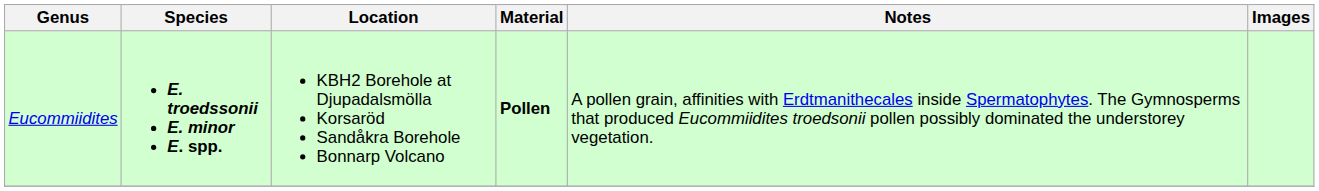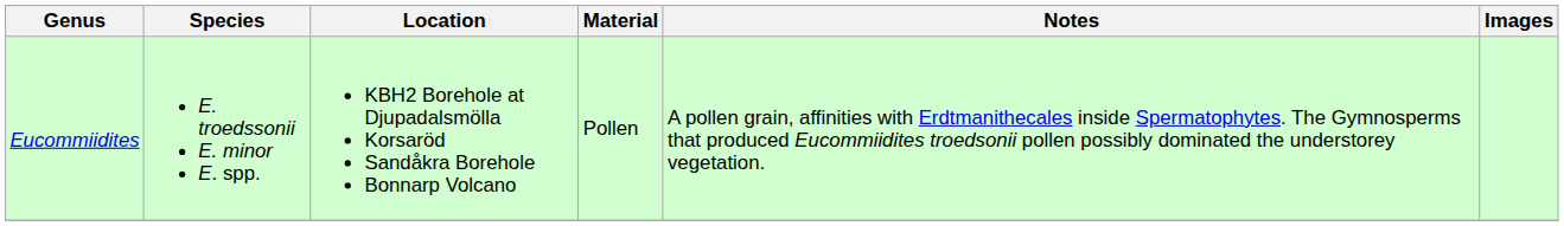Eucommiidites | Species: bold -> normal
Eucommiidites | Material: bold -> normal
